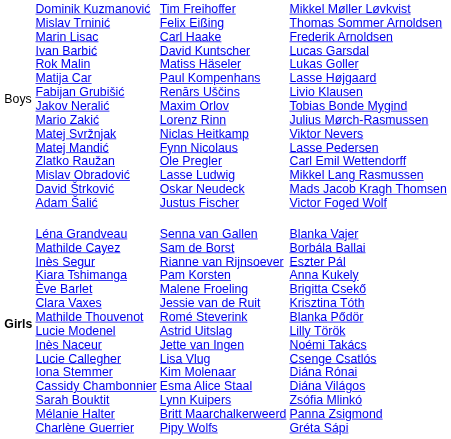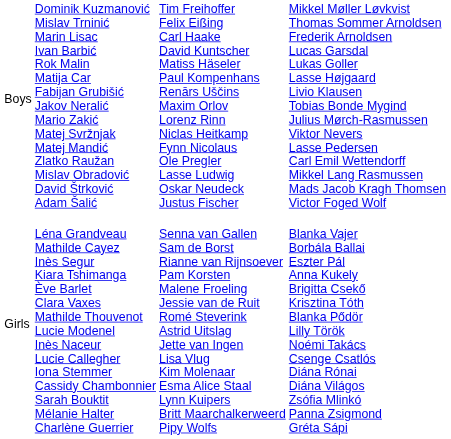Girls | column 1: bold -> normal
